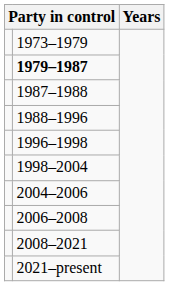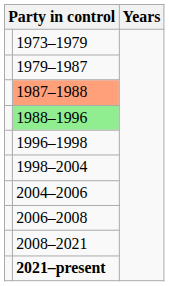1979–1987 | column 2: bold -> normal
1987–1988 | column 2: no background -> lightsalmon background
1988–1996 | column 2: no background -> lightgreen background
2021–present | column 2: normal -> bold
